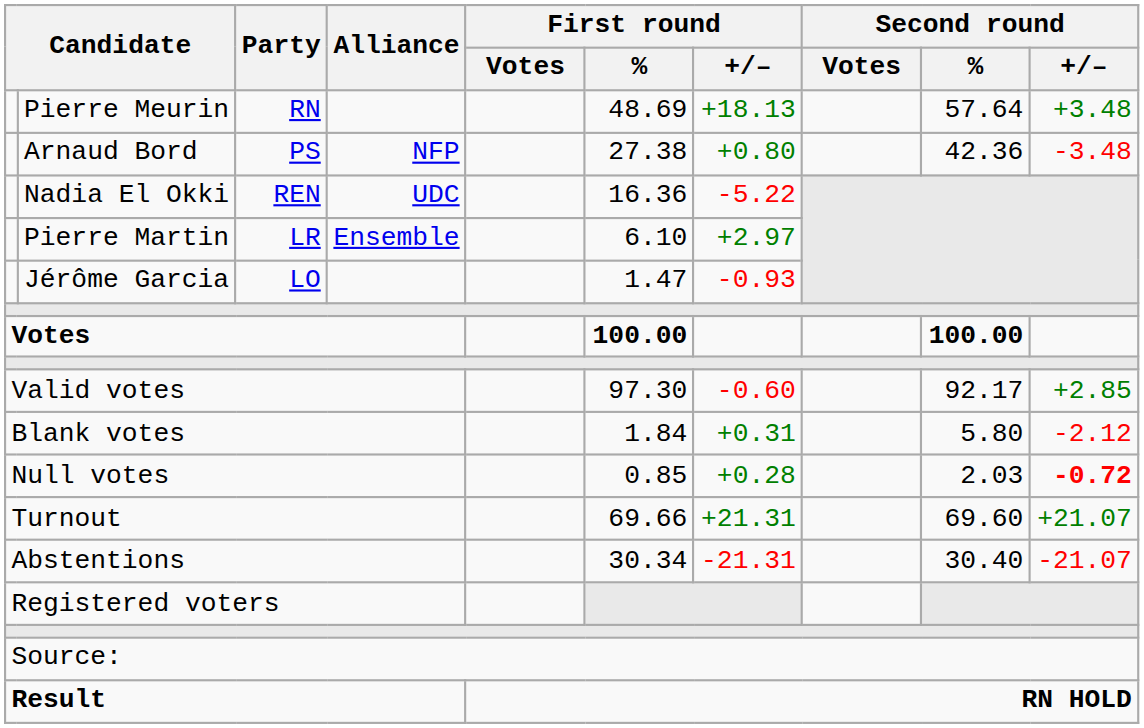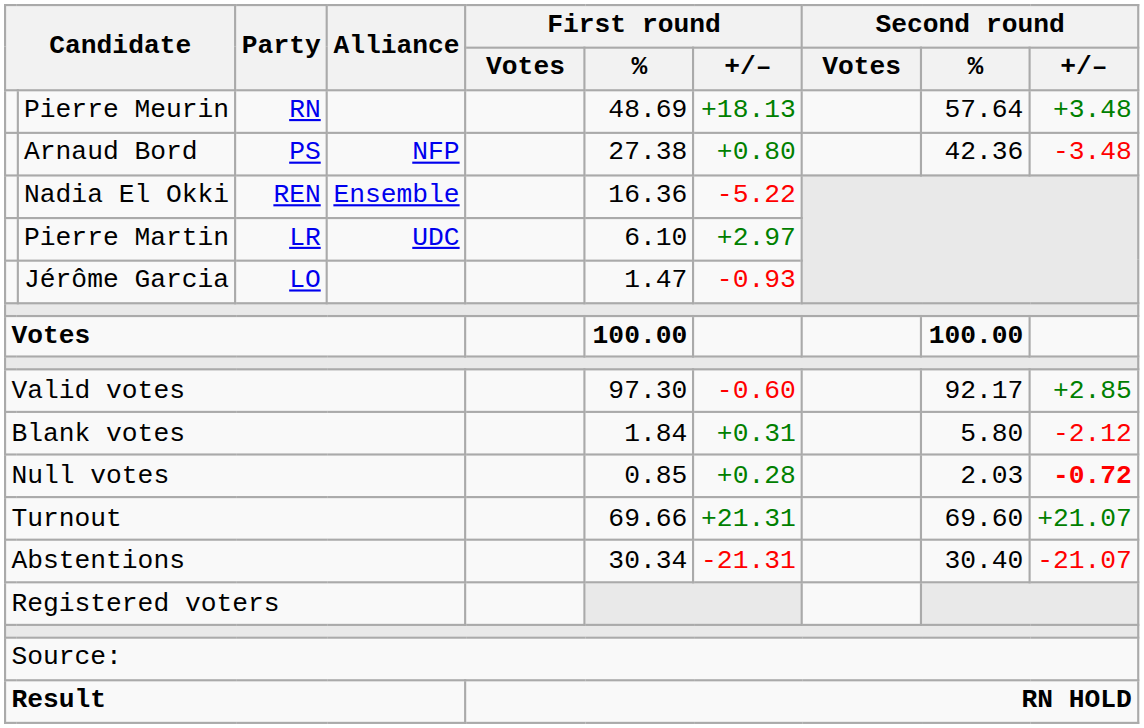Nadia El Okki | Alliance: UDC -> Ensemble
Pierre Martin | Alliance: Ensemble -> UDC
